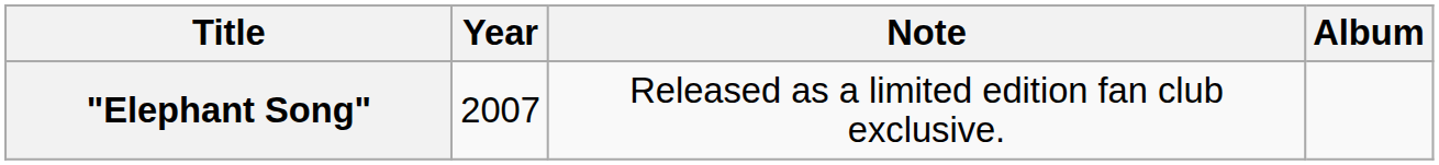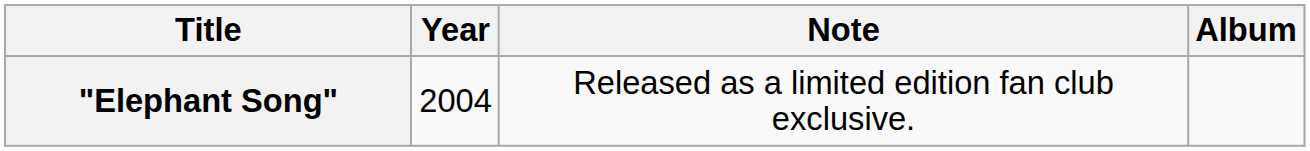"Elephant Song" | Year: 2007 -> 2004
